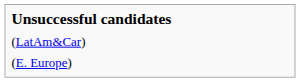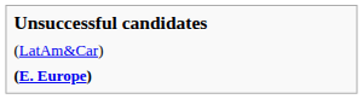row 3 | column 1: normal -> bold
